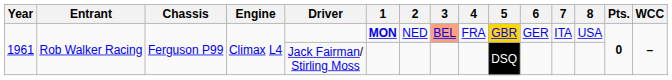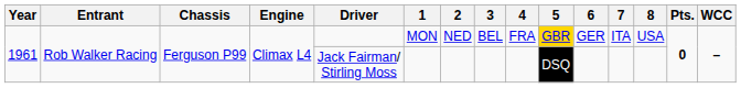row 2 | 1: bold -> normal
row 2 | 3: lightsalmon background -> no background
